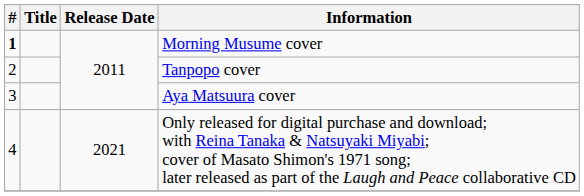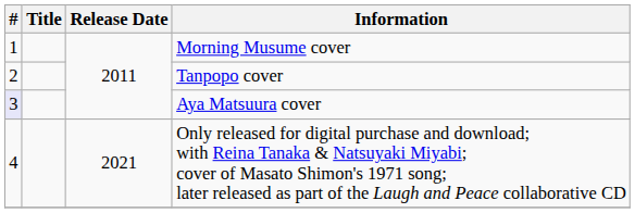Morning Musume cover | #: bold -> normal
Aya Matsuura cover | #: no background -> lavender background
